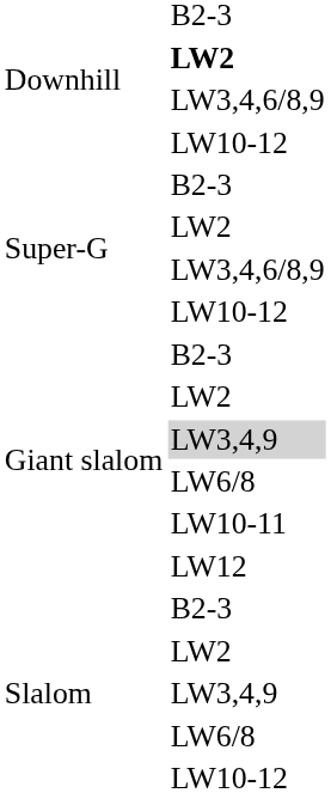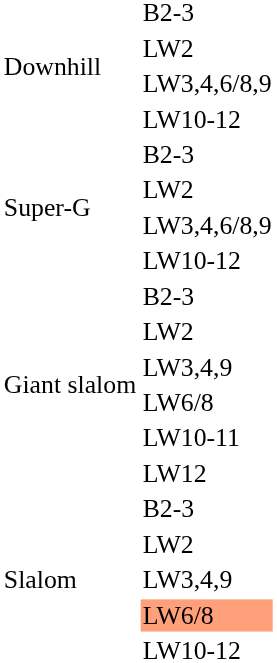Downhill / LW2 | column 2: bold -> normal
Giant slalom / LW3,4,9 | column 2: lightgrey background -> no background
Slalom / LW6/8 | column 2: no background -> lightsalmon background
